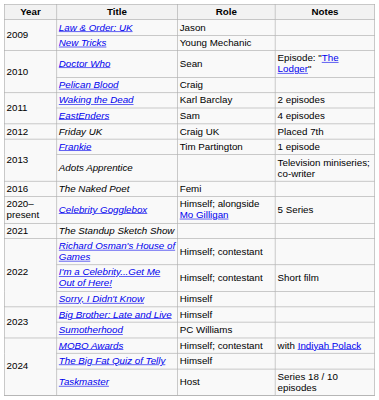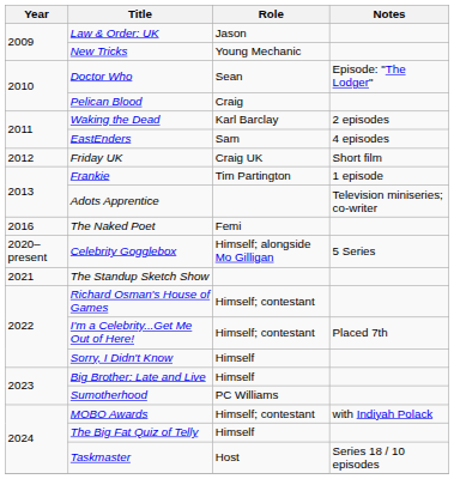Friday UK | Notes: Placed 7th -> Short film
I'm a Celebrity...Get Me Out of Here! | Notes: Short film -> Placed 7th
